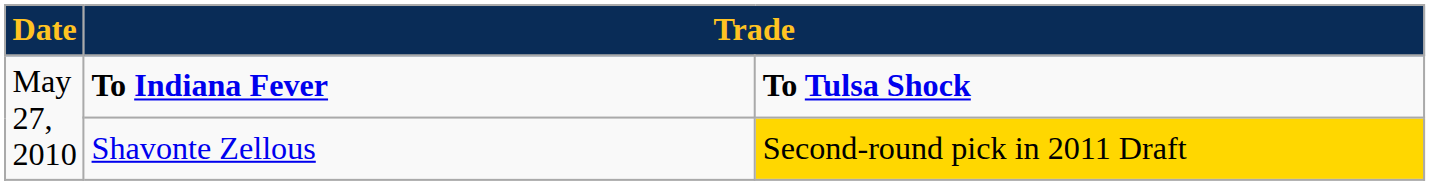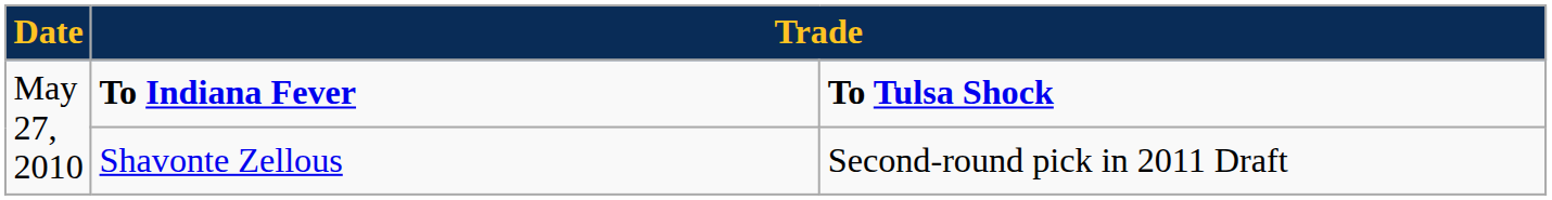Shavonte Zellous | column 3: gold background -> no background
